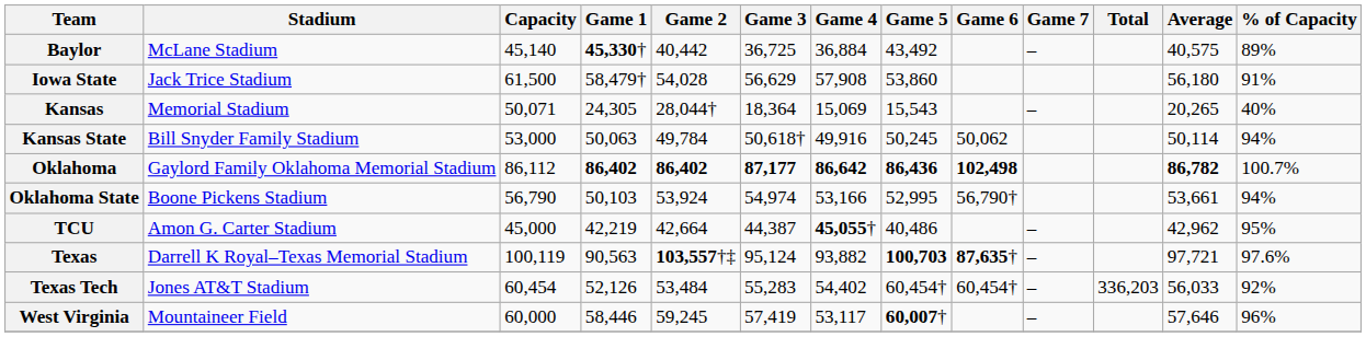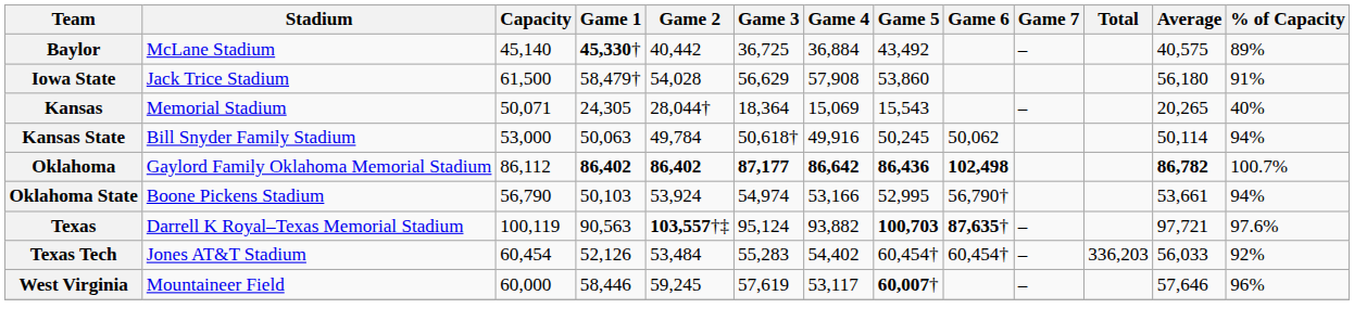- row: TCU | Amon G. Carter Stadium | 45,000 | 42,219 | 42,664 | 44,387 | 45,055† | 40,486 | – | 42,962 | 95%
West Virginia | Game 3: 57,419 -> 57,619
